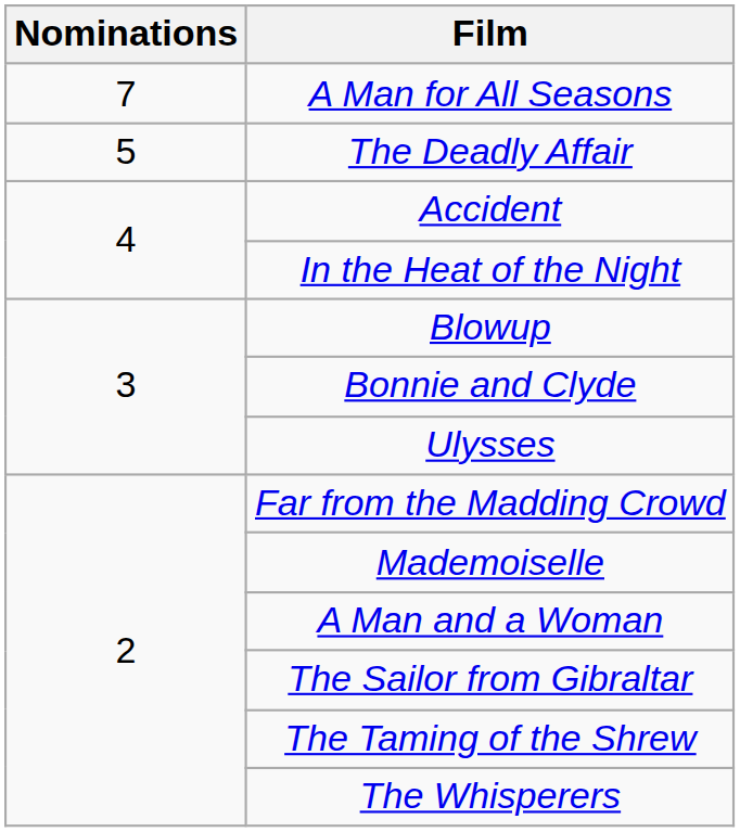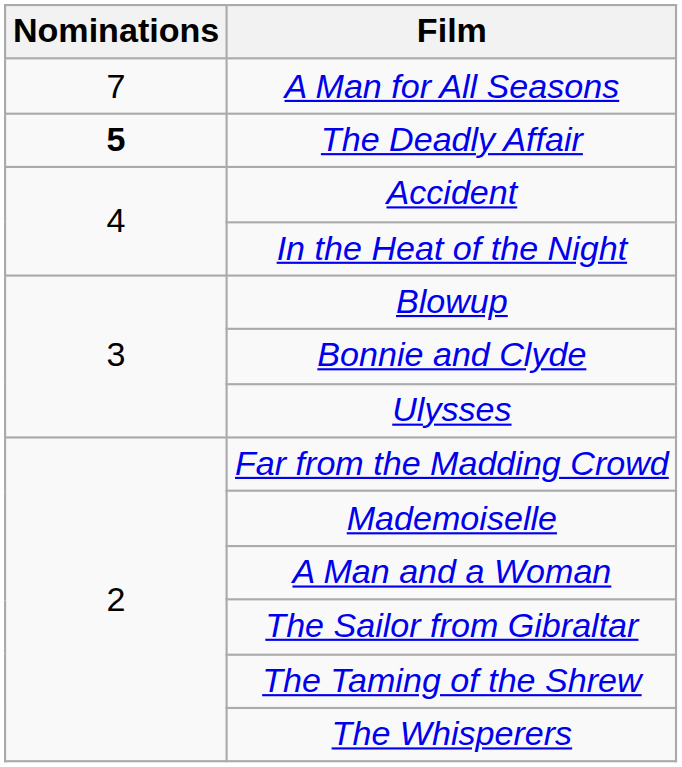The Deadly Affair | Nominations: normal -> bold
